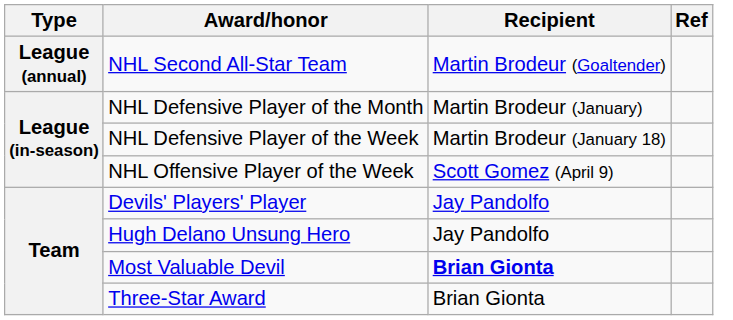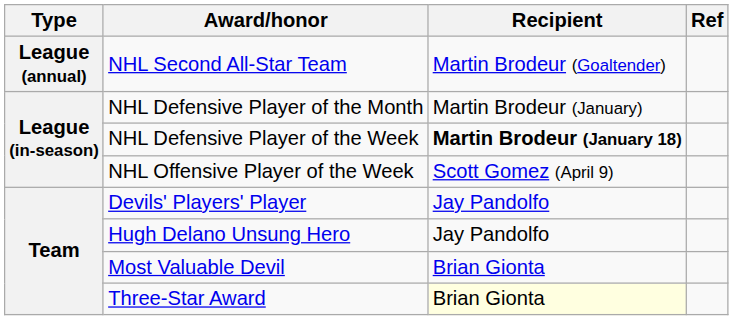NHL Defensive Player of the Week | Recipient: normal -> bold
Most Valuable Devil | Recipient: bold -> normal
Three-Star Award | Recipient: no background -> lightyellow background
